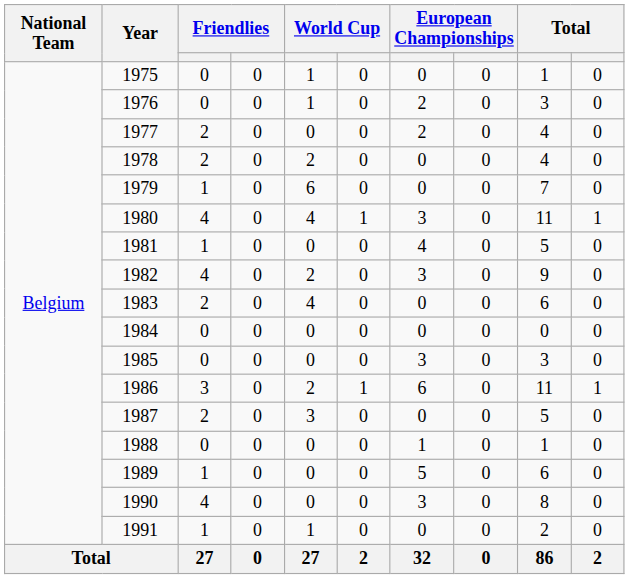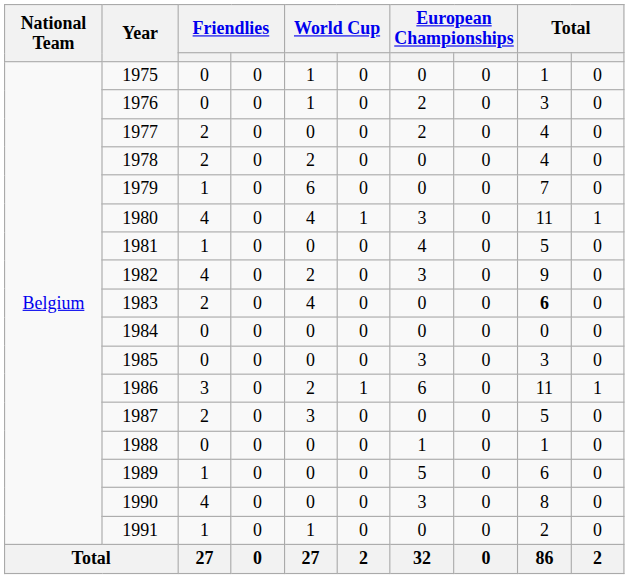1983 | column 9: normal -> bold
